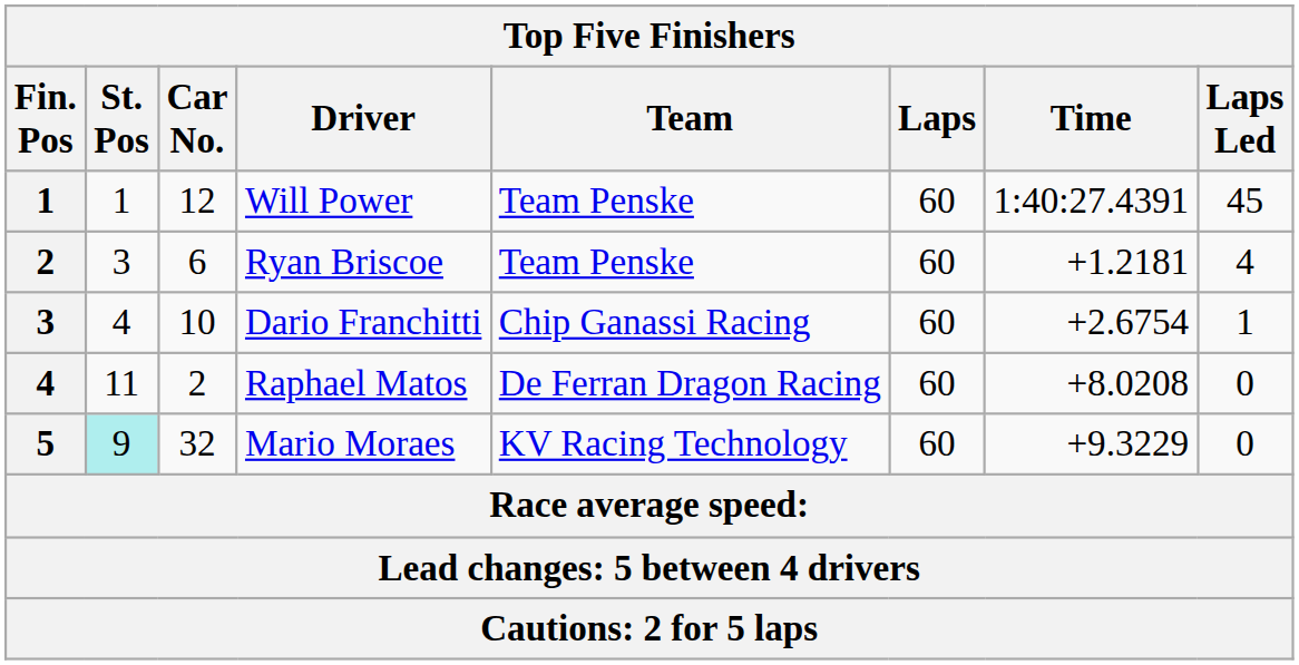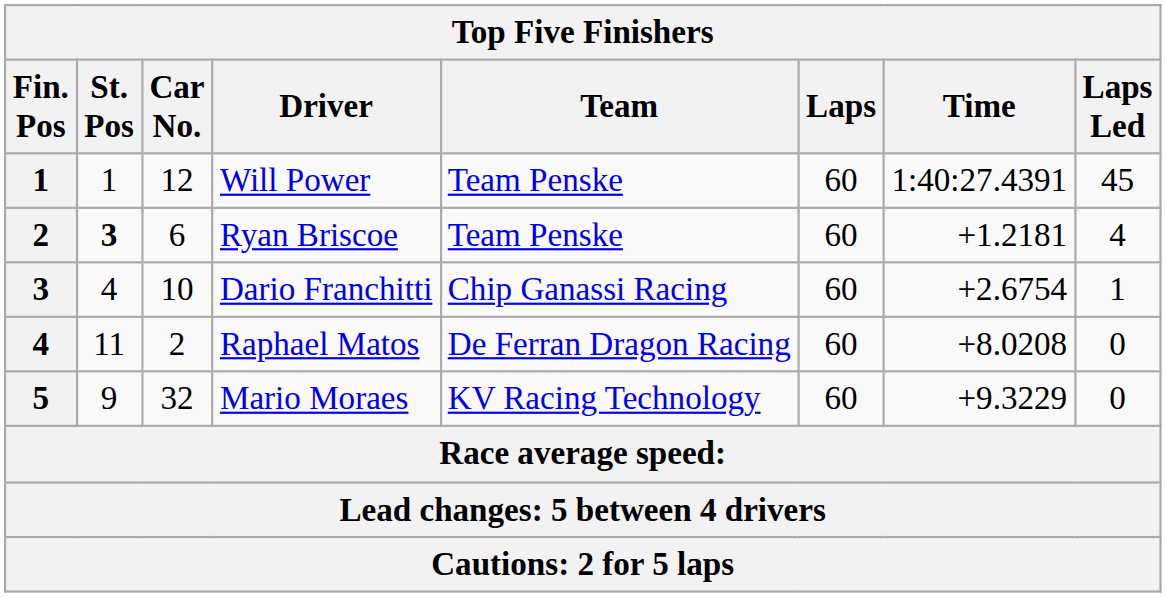Ryan Briscoe | St. Pos: normal -> bold
Mario Moraes | St. Pos: paleturquoise background -> no background
